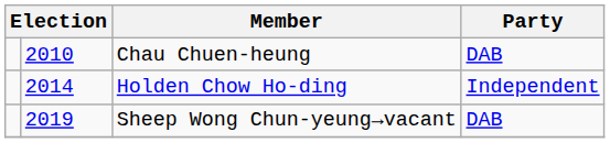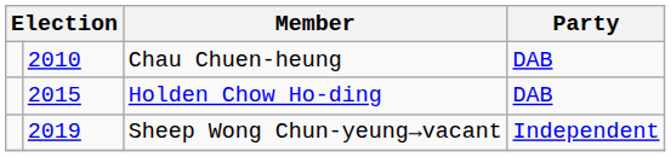Holden Chow Ho-ding | column 2: 2014 -> 2015
Holden Chow Ho-ding | Party: Independent -> DAB
Sheep Wong Chun-yeung→vacant | Party: DAB -> Independent
